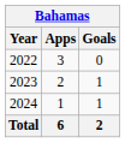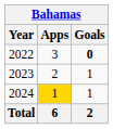2022 | Goals: normal -> bold
2024 | Apps: no background -> gold background
